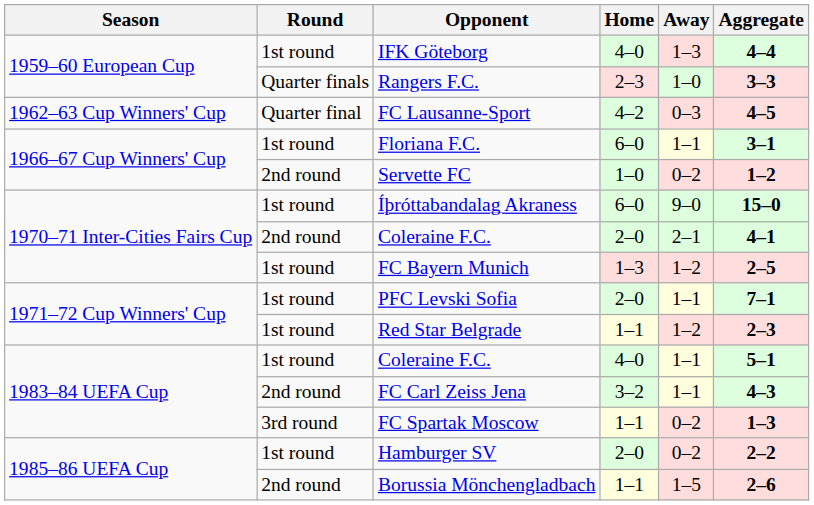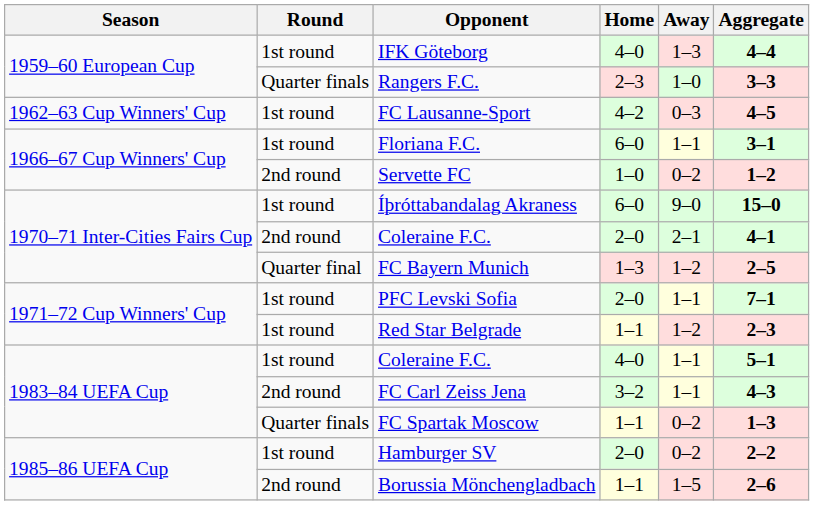FC Lausanne-Sport | Round: Quarter final -> 1st round
FC Bayern Munich | Round: 1st round -> Quarter final
FC Spartak Moscow | Round: 3rd round -> Quarter finals
